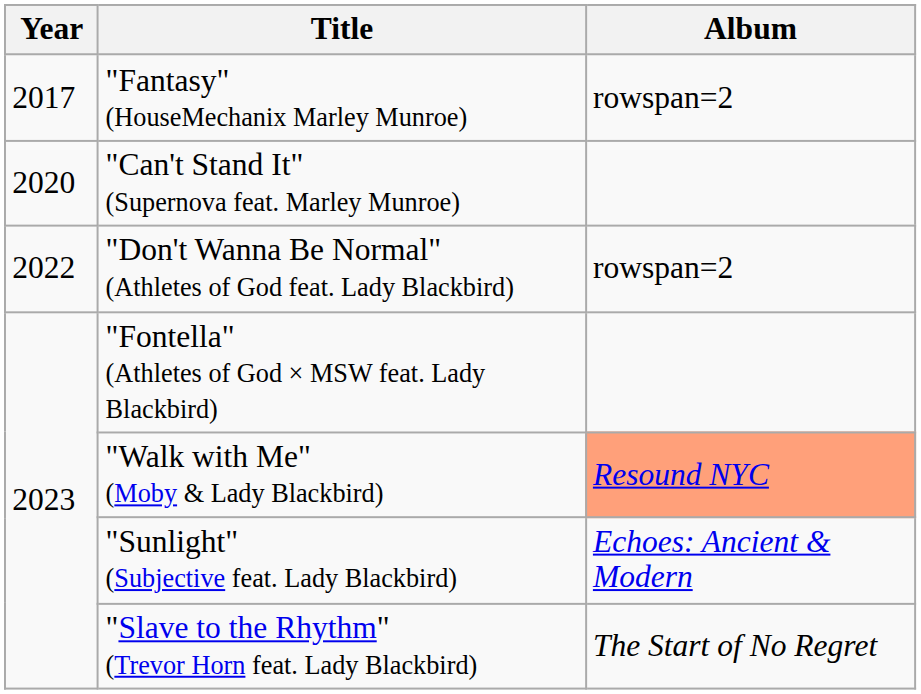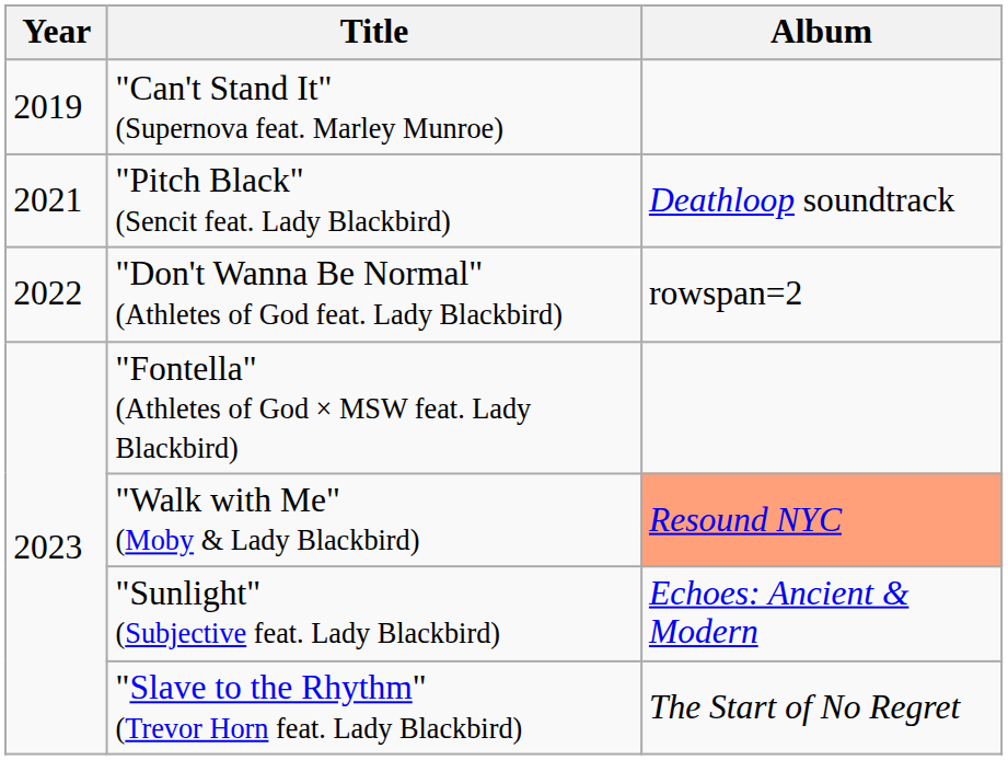- row: 2017 | "Fantasy" (HouseMechanix Marley Munroe) | rowspan=2
"Can't Stand It" (Supernova feat. Marley Munroe) | Year: 2020 -> 2019
+ row: 2021 | "Pitch Black" (Sencit feat. Lady Blackbird) | Deathloop soundtrack
